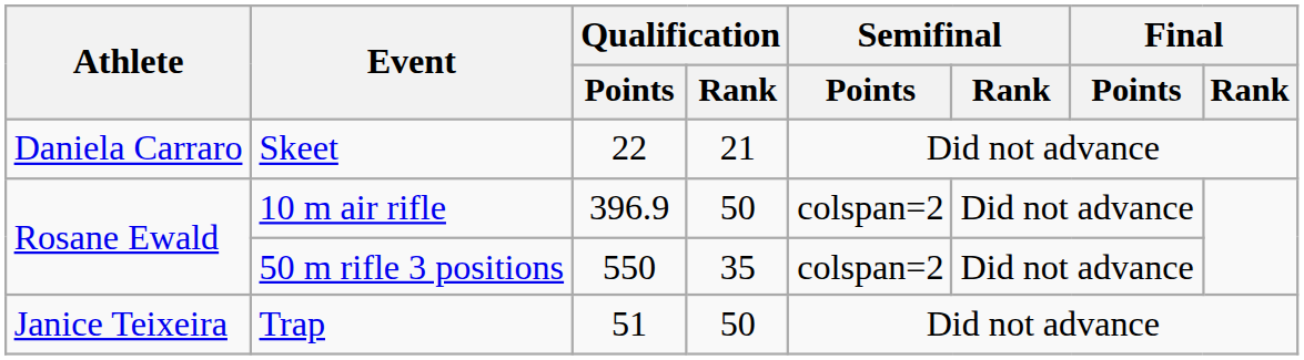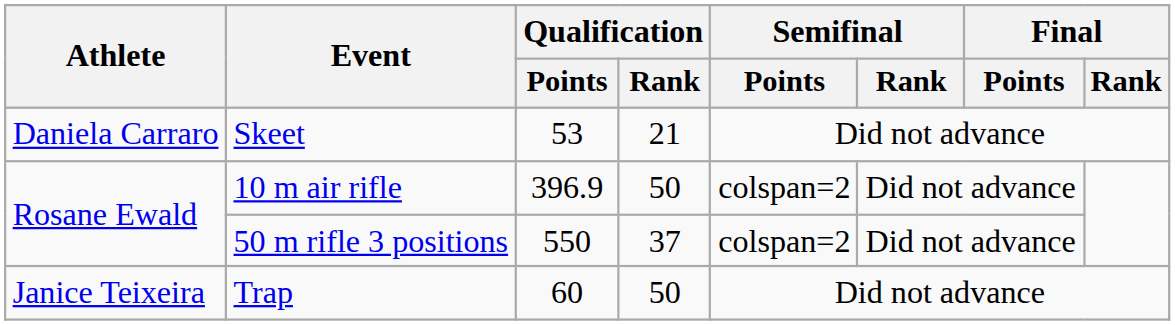Skeet | Qualification / Points: 22 -> 53
50 m rifle 3 positions | Qualification / Rank: 35 -> 37
Trap | Qualification / Points: 51 -> 60
